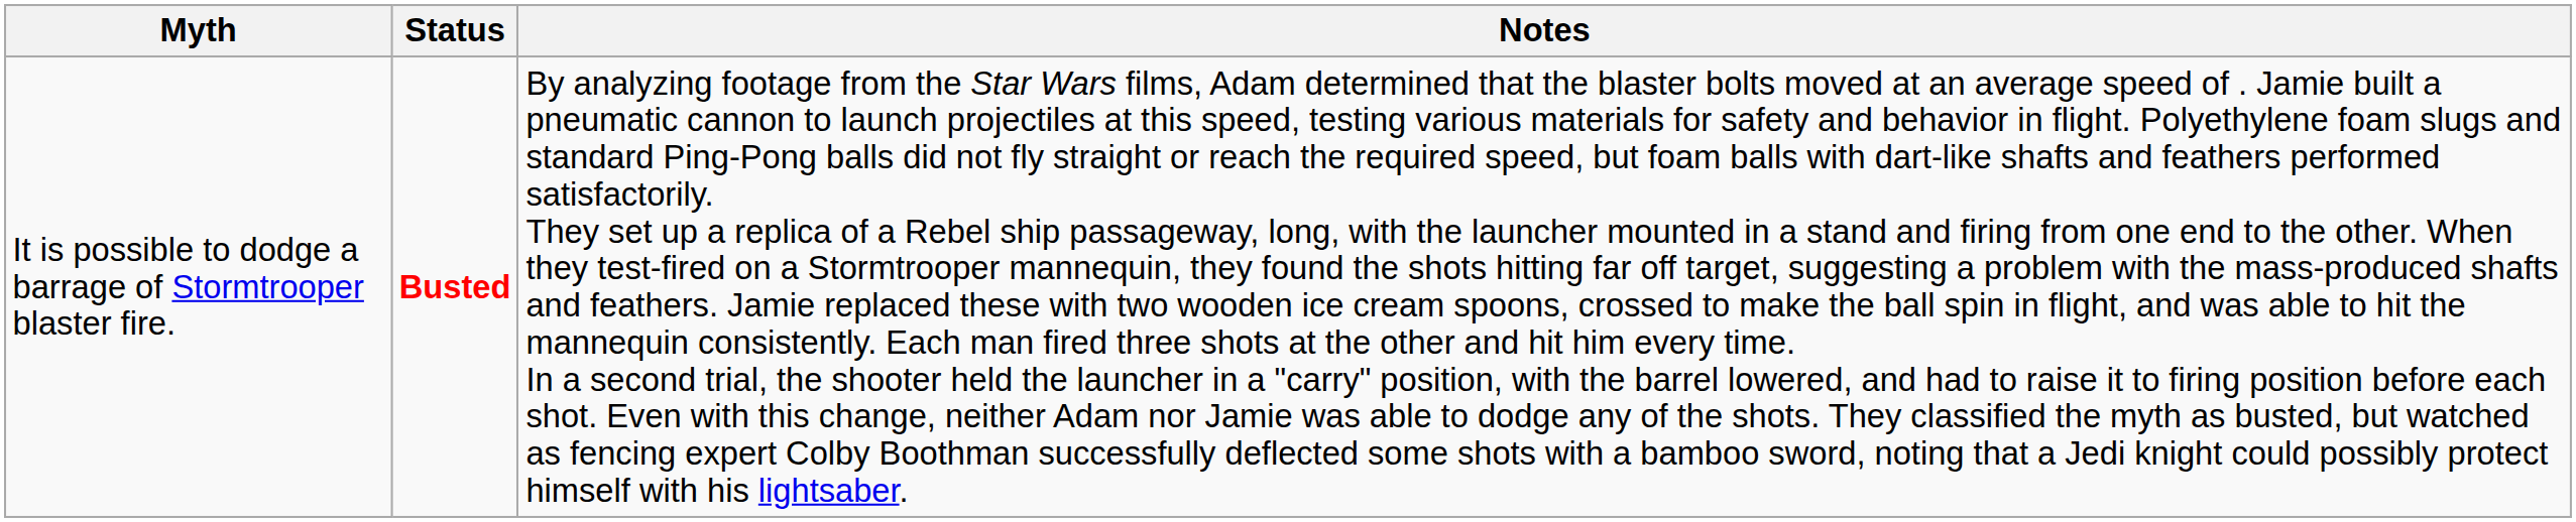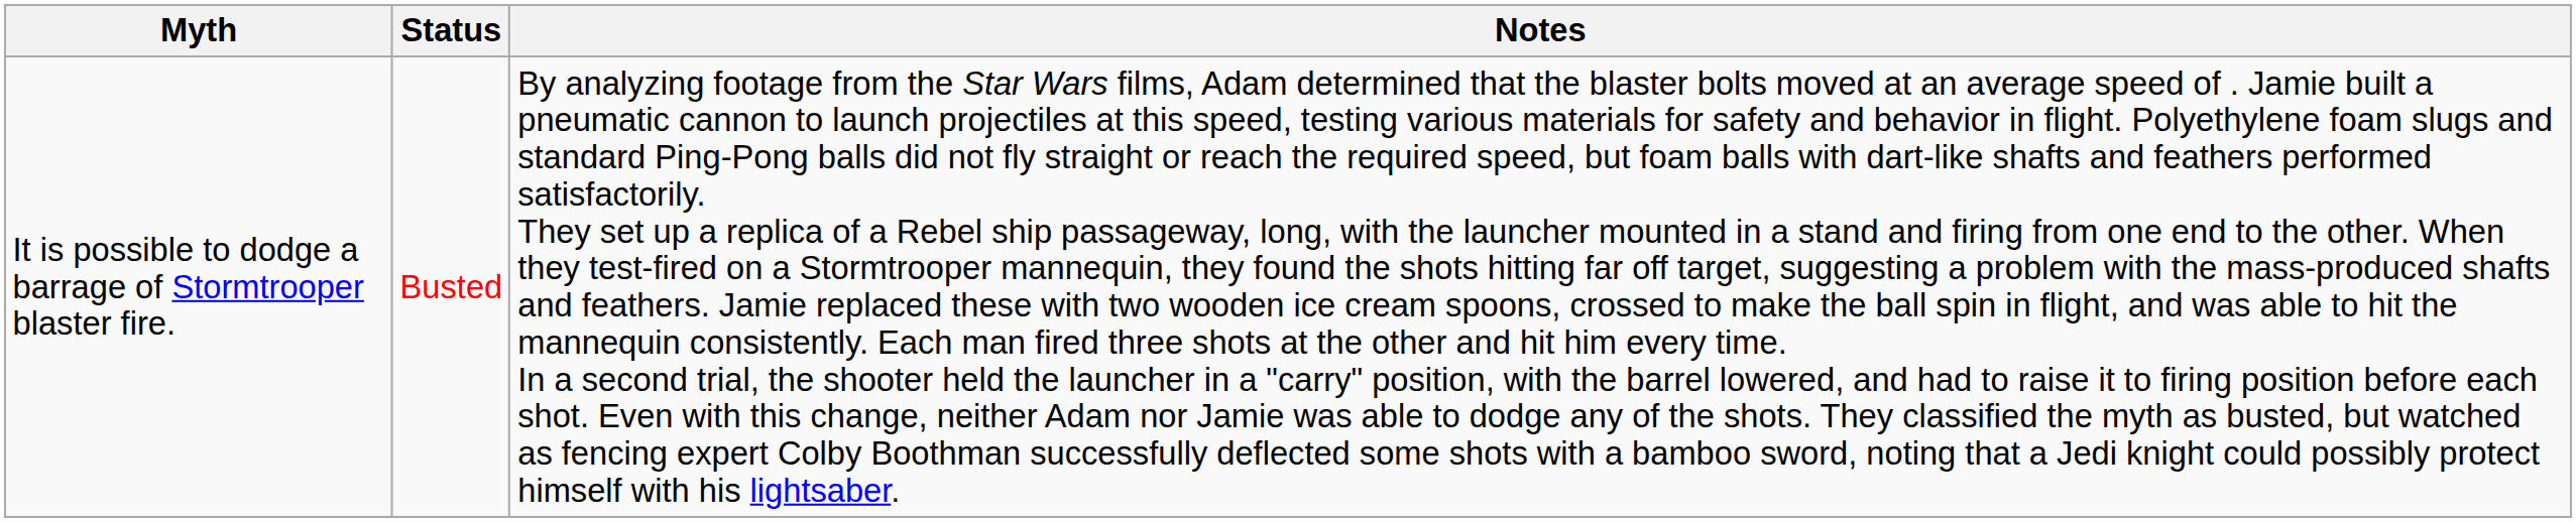row 2 | Status: bold -> normal
